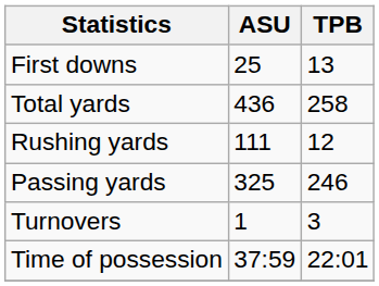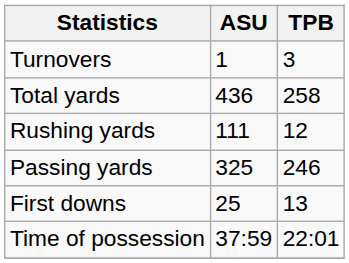rows swapped: First downs <-> Turnovers
